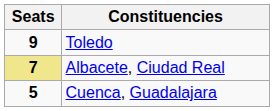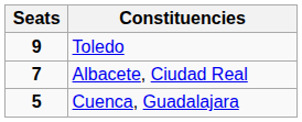Albacete, Ciudad Real | Seats: khaki background -> no background
